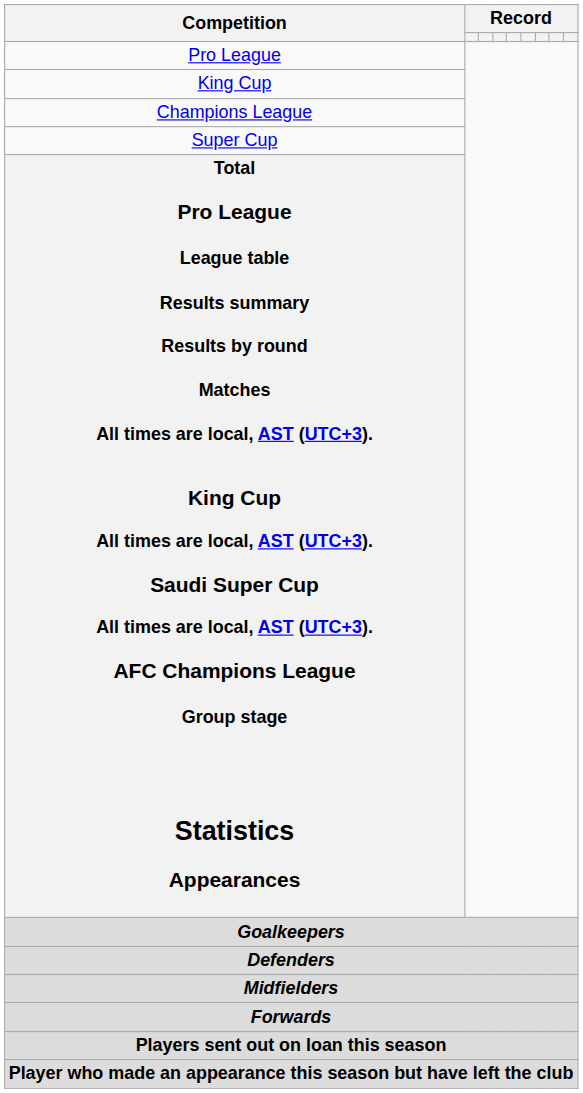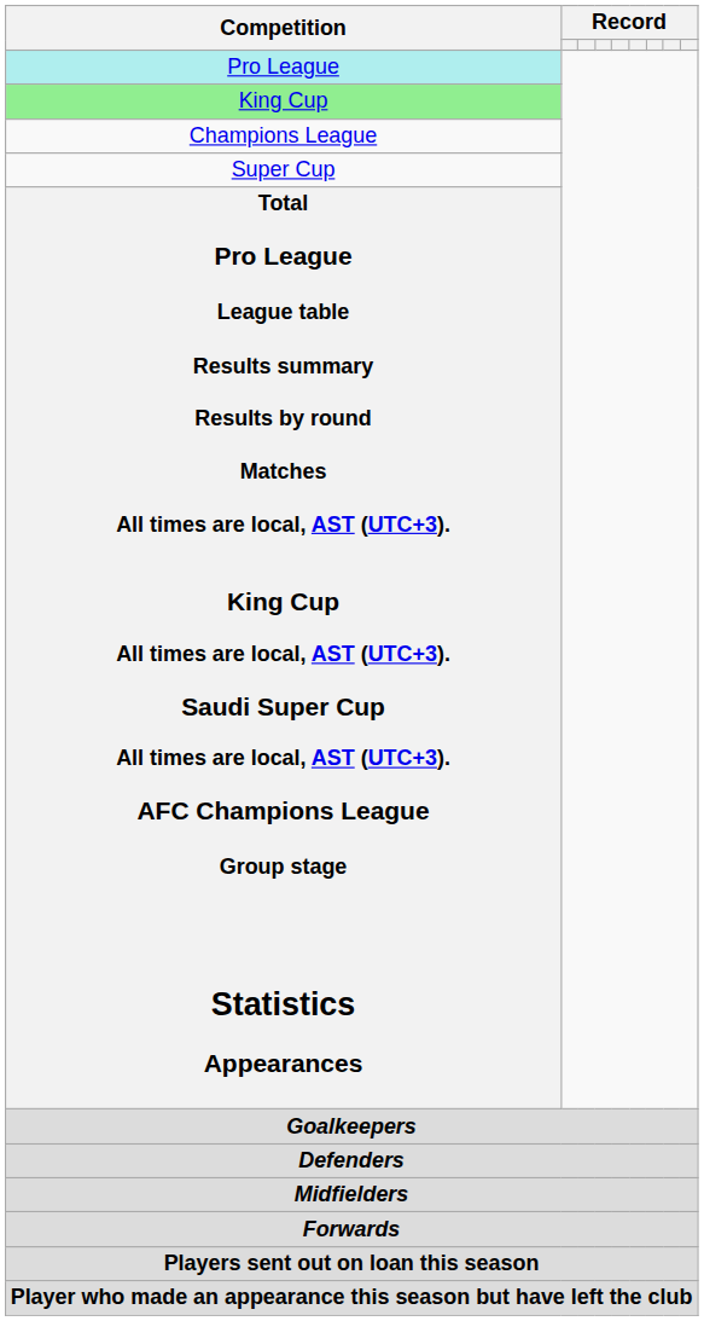Pro League | Competition: no background -> paleturquoise background
King Cup | Competition: no background -> lightgreen background
